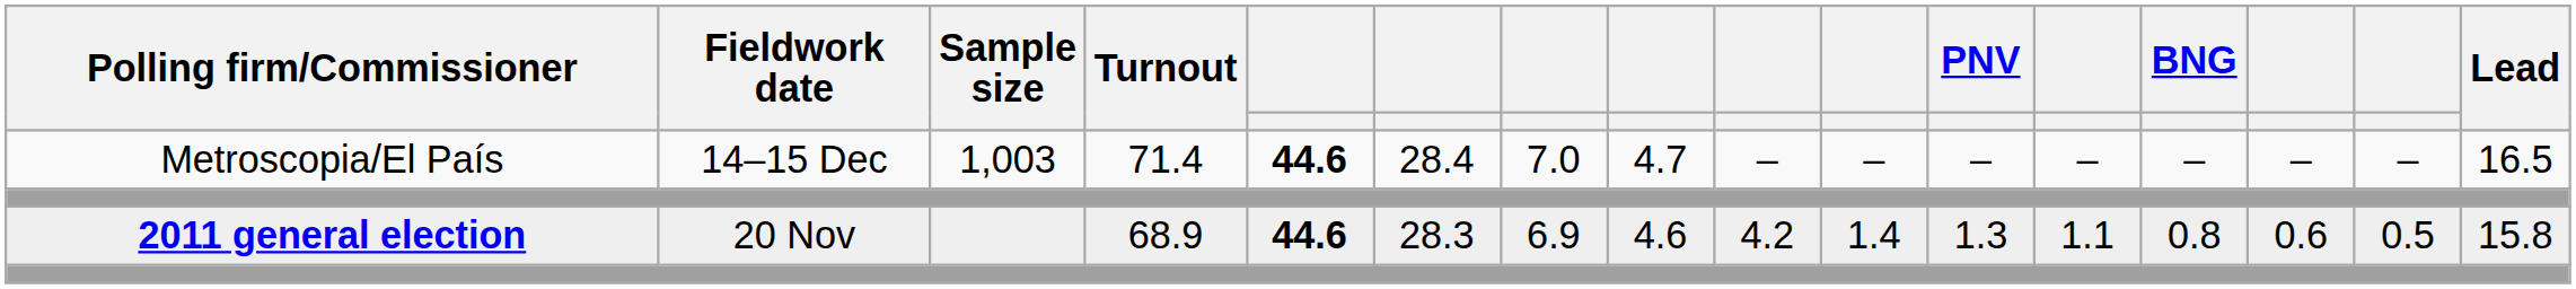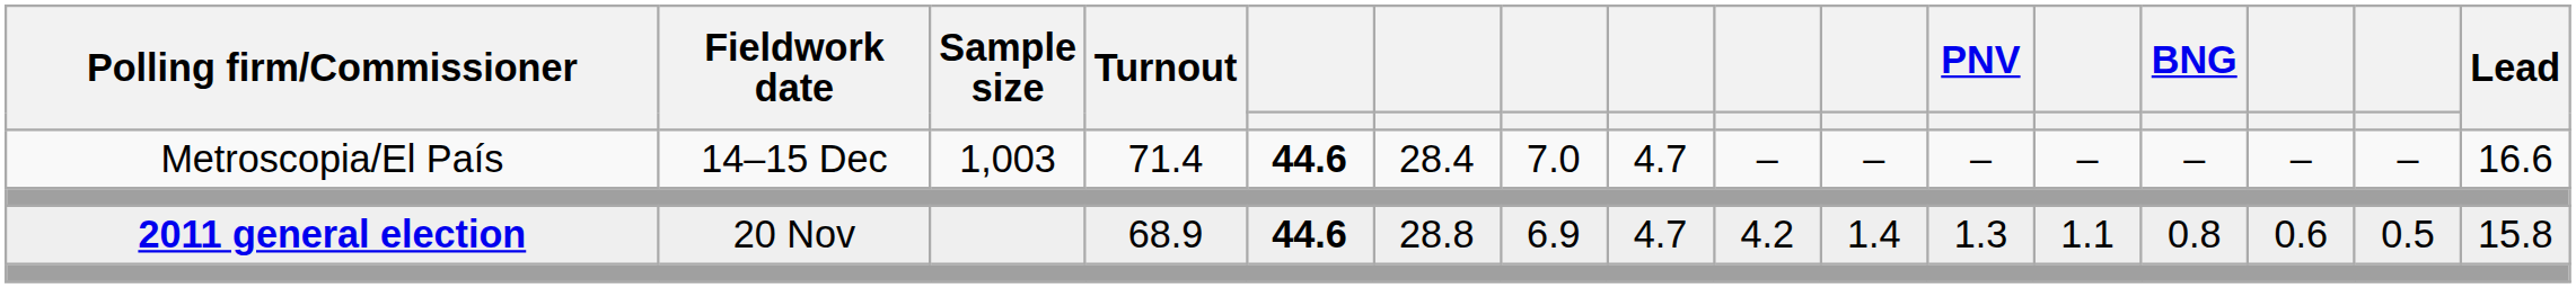Metroscopia/El País | Lead: 16.5 -> 16.6
2011 general election | column 6: 28.3 -> 28.8
2011 general election | column 8: 4.6 -> 4.7
